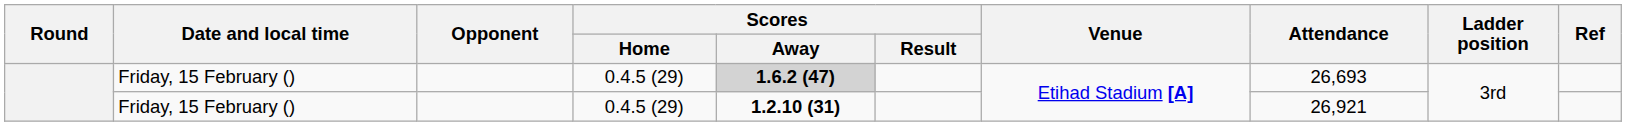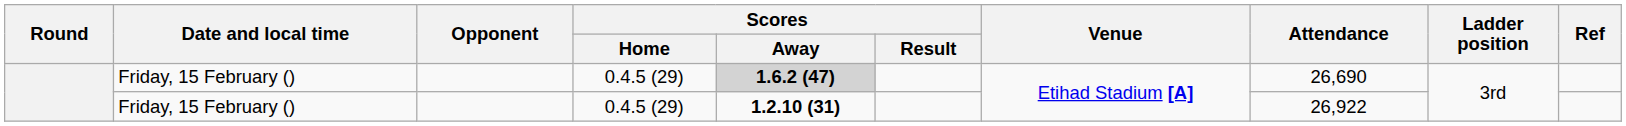row 3 | Attendance: 26,693 -> 26,690
row 4 | Attendance: 26,921 -> 26,922
